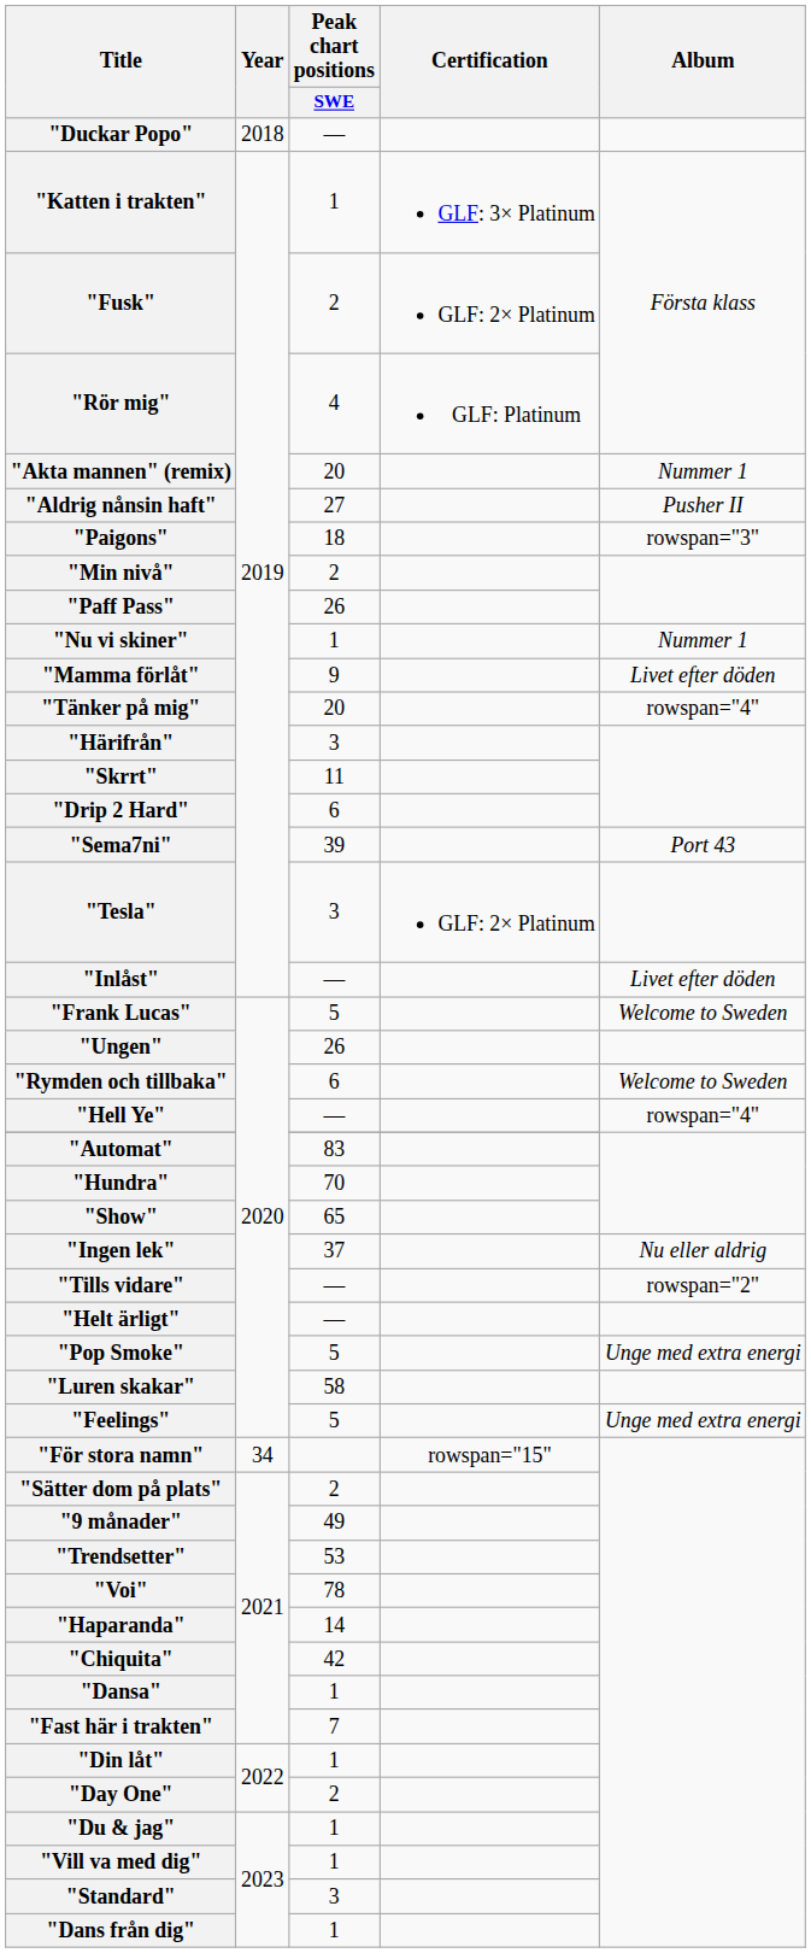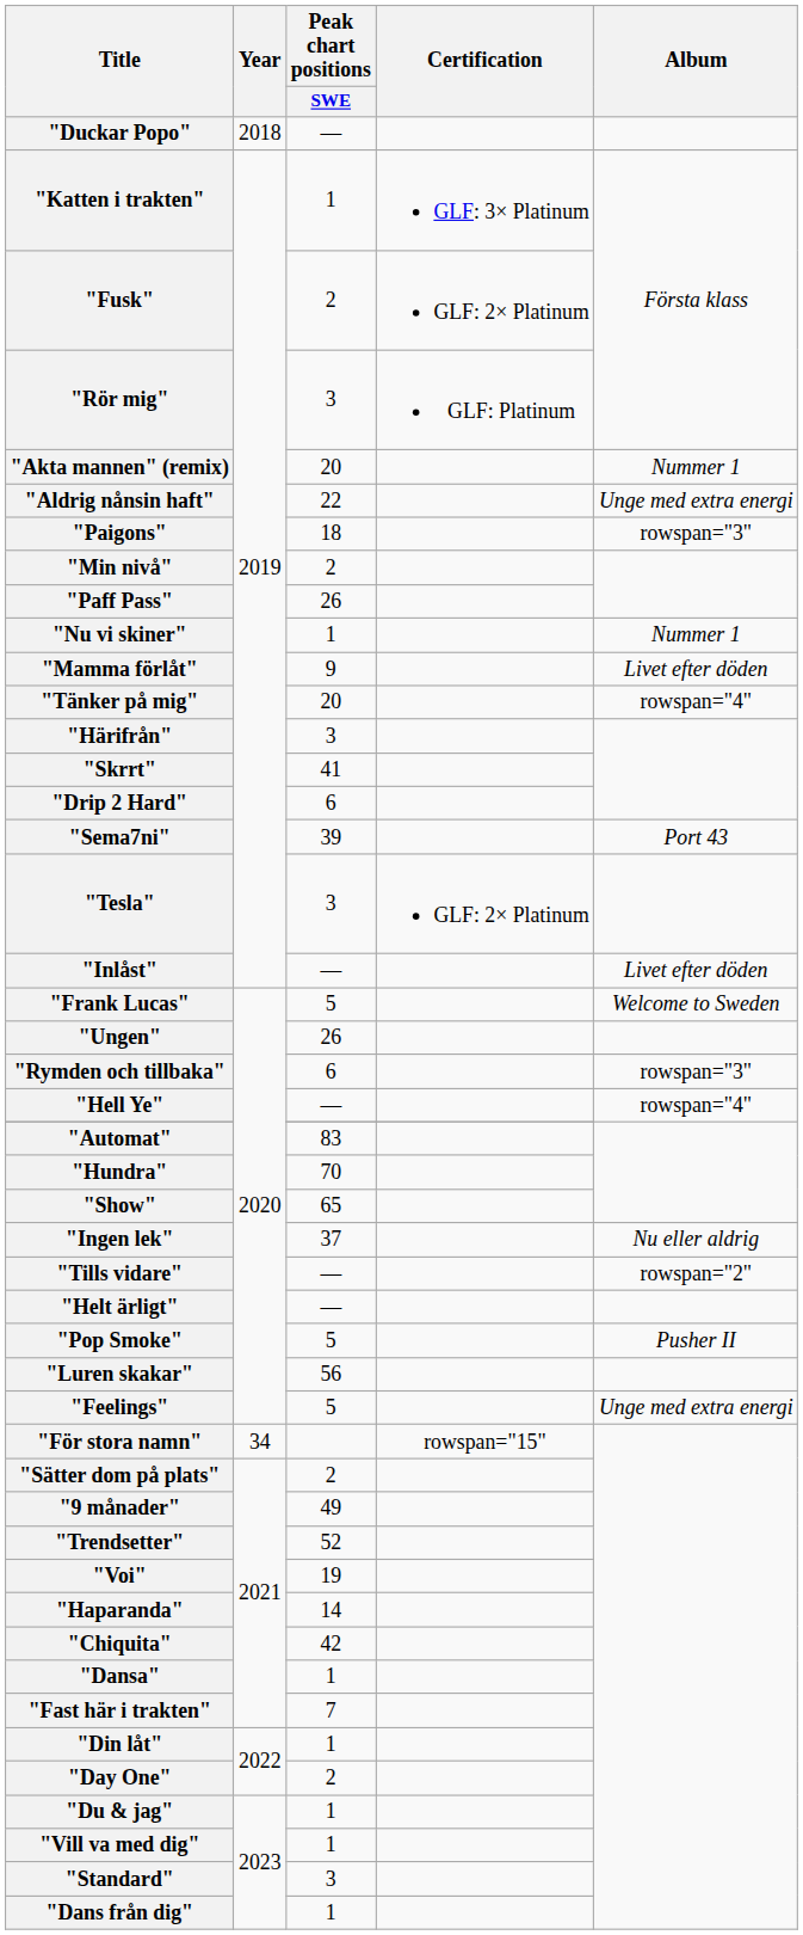"Rör mig" | Peak chart positions / SWE: 4 -> 3
"Aldrig nånsin haft" | Peak chart positions / SWE: 27 -> 22
"Aldrig nånsin haft" | Album: Pusher II -> Unge med extra energi
"Skrrt" | Peak chart positions / SWE: 11 -> 41
"Rymden och tillbaka" | Album: Welcome to Sweden -> rowspan="3"
"Pop Smoke" | Album: Unge med extra energi -> Pusher II
"Luren skakar" | Peak chart positions / SWE: 58 -> 56
"Trendsetter" | Peak chart positions / SWE: 53 -> 52
"Voi" | Peak chart positions / SWE: 78 -> 19
